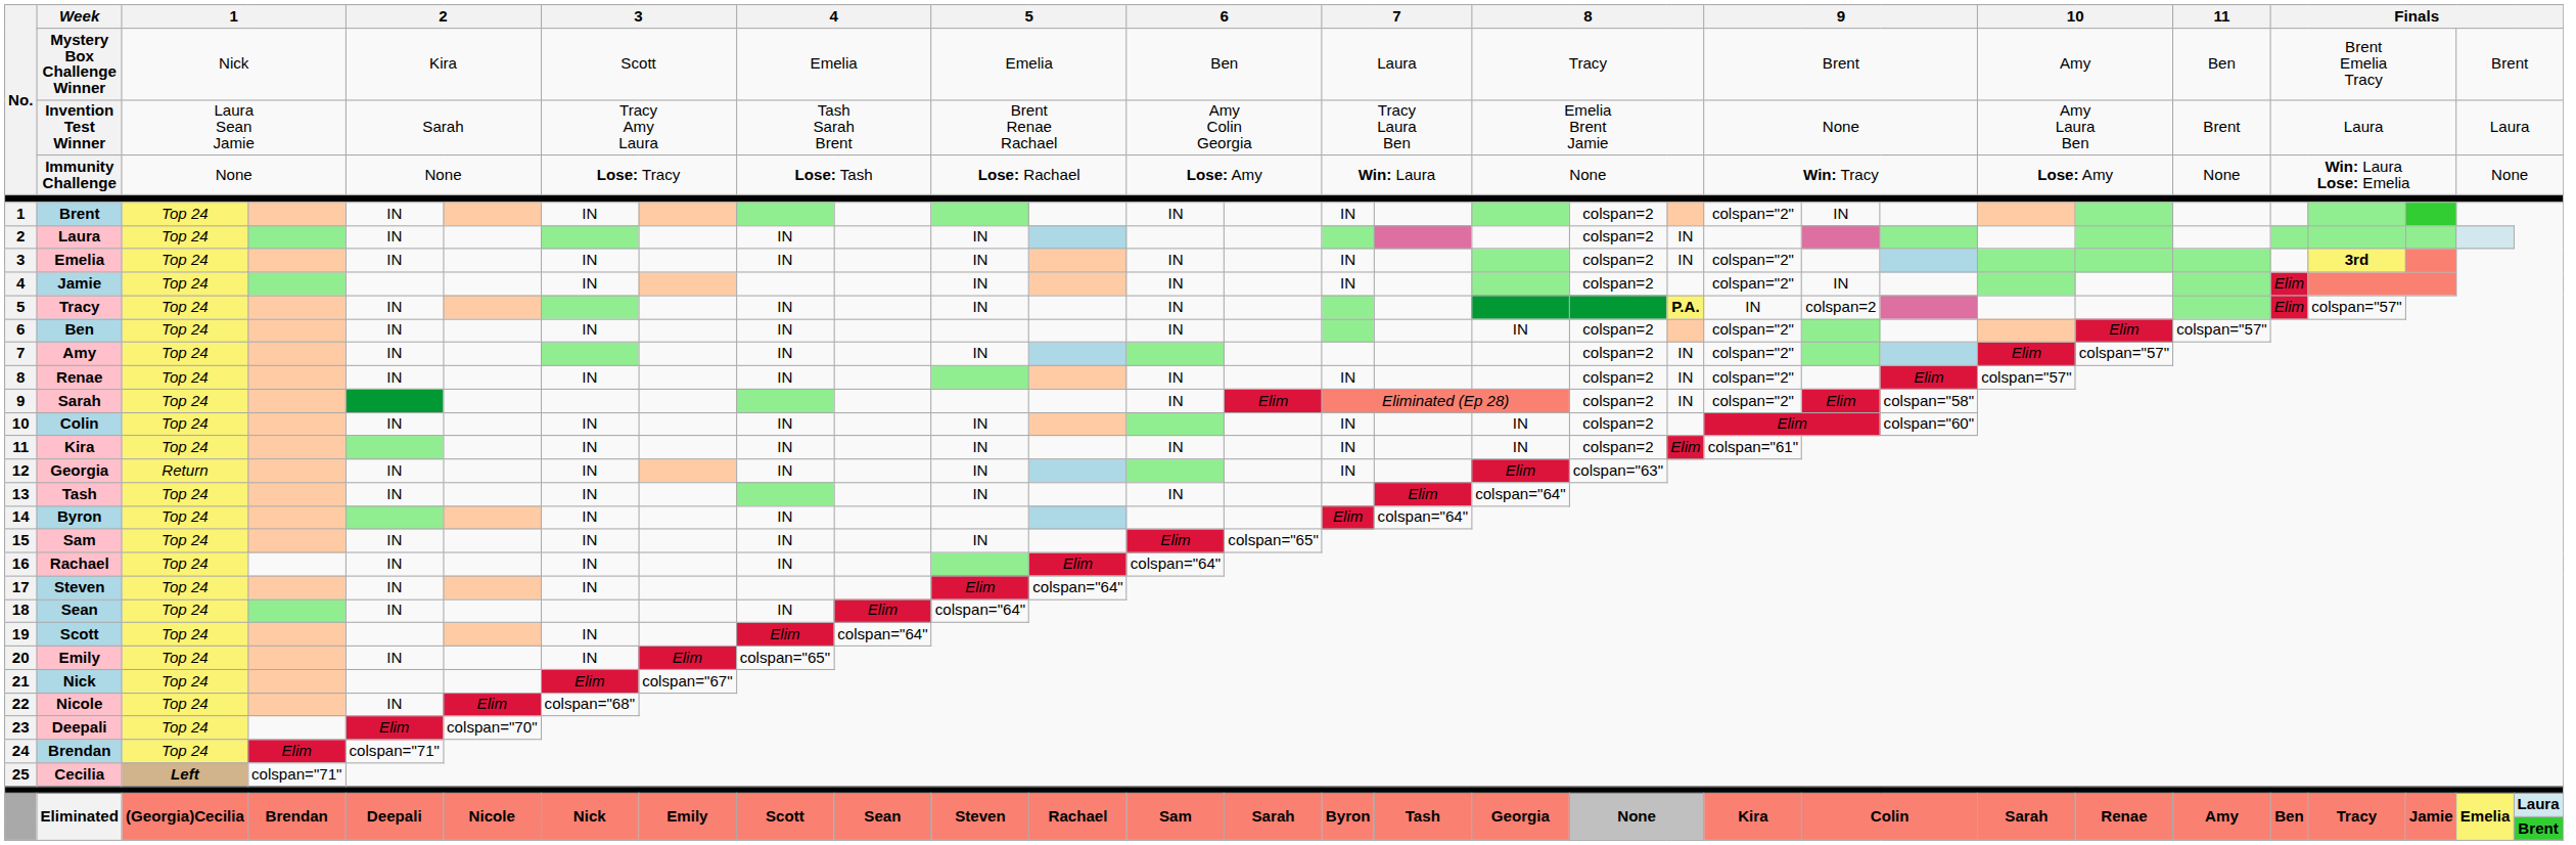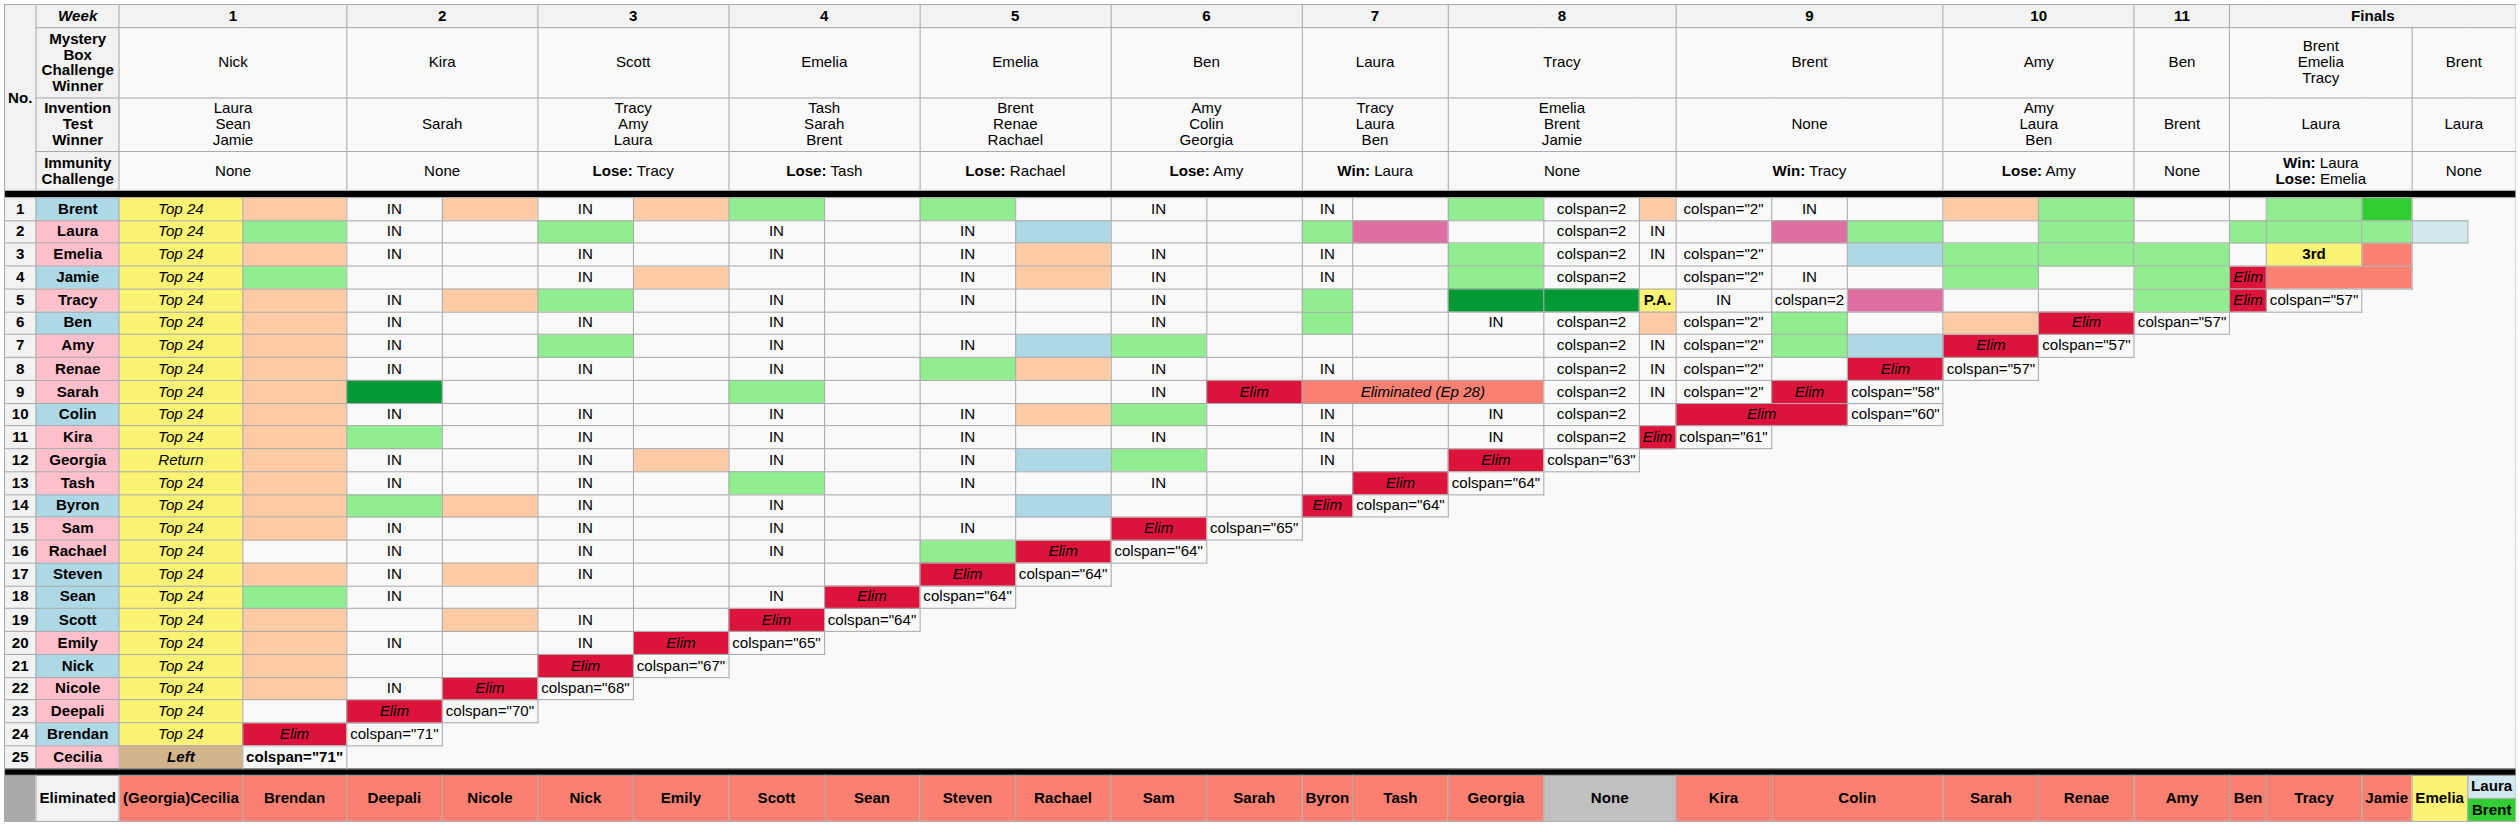Cecilia | column 4: normal -> bold
